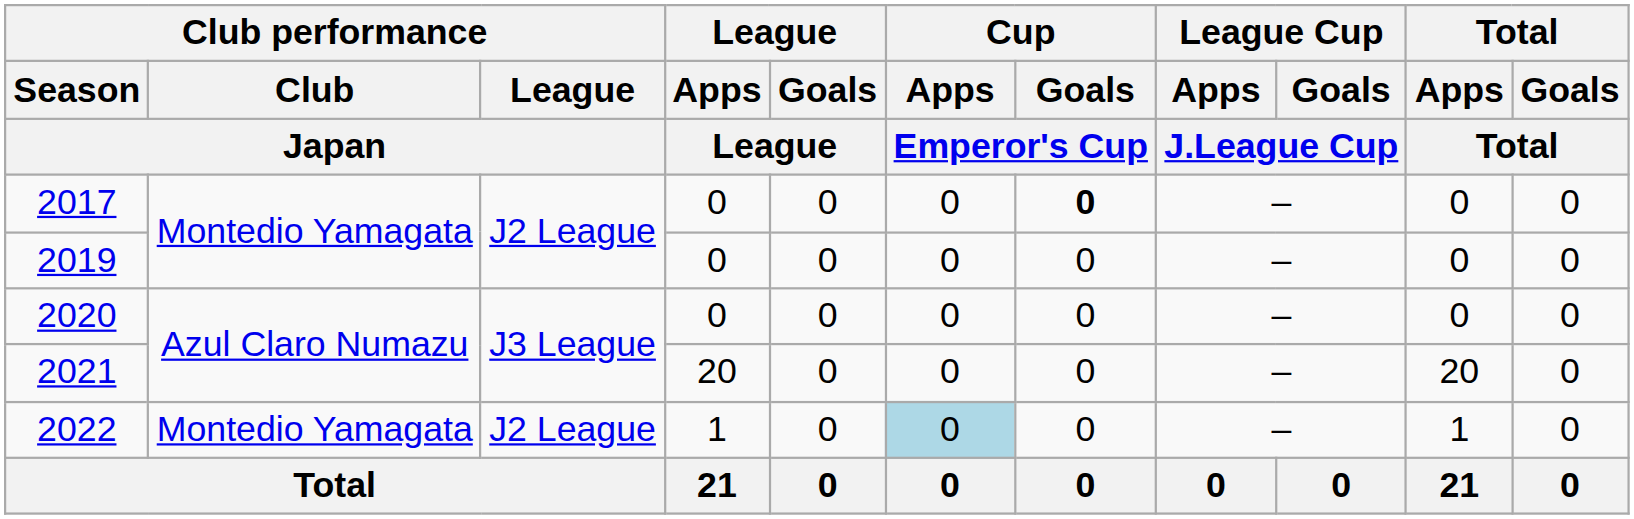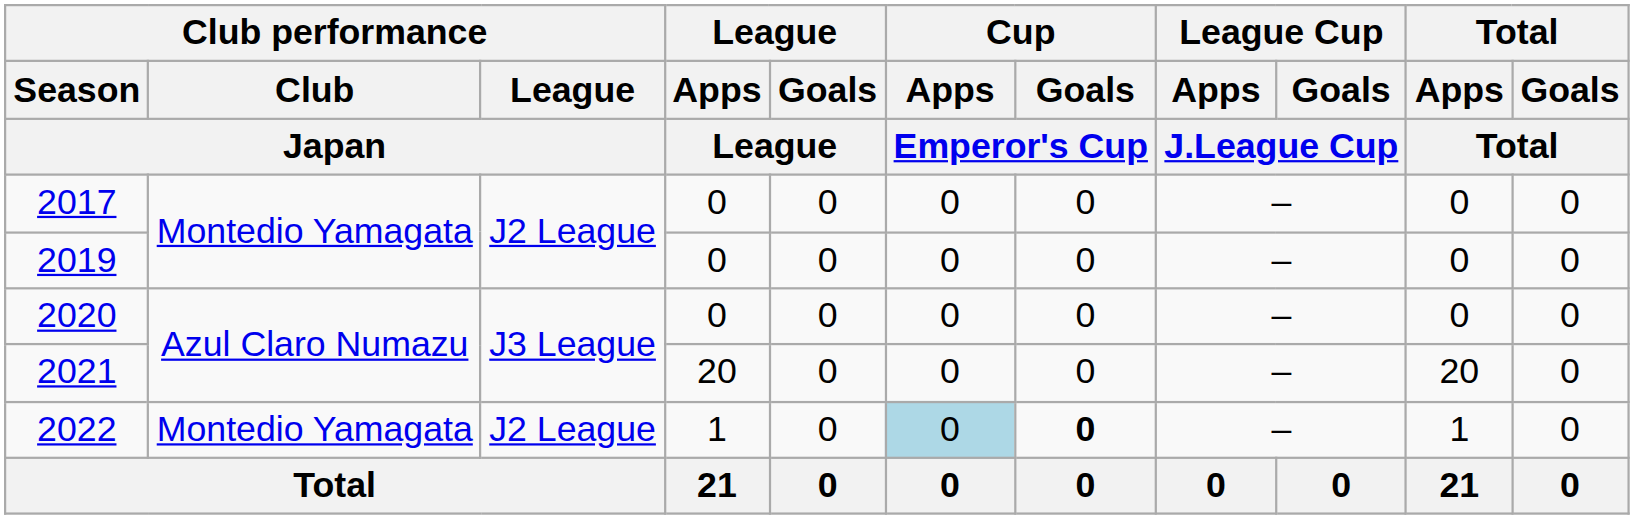2017 | Cup / Goals / Emperor's Cup: bold -> normal
2022 | Cup / Goals / Emperor's Cup: normal -> bold
